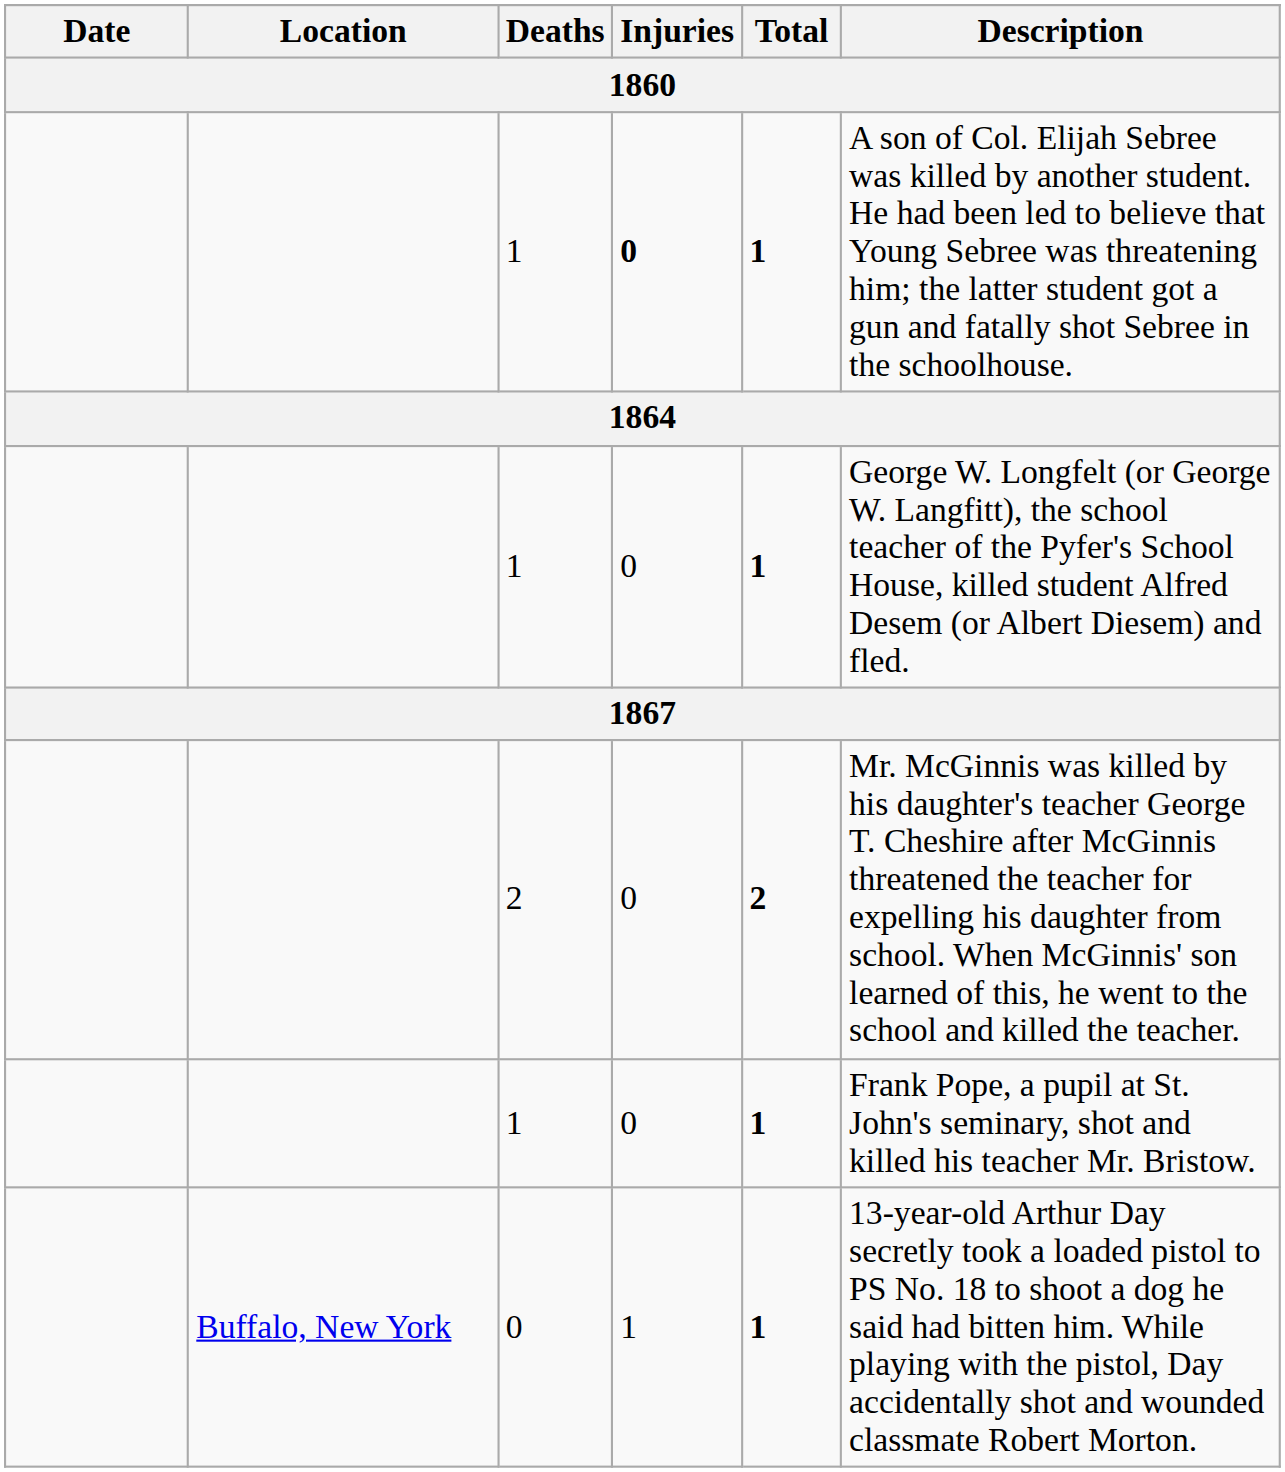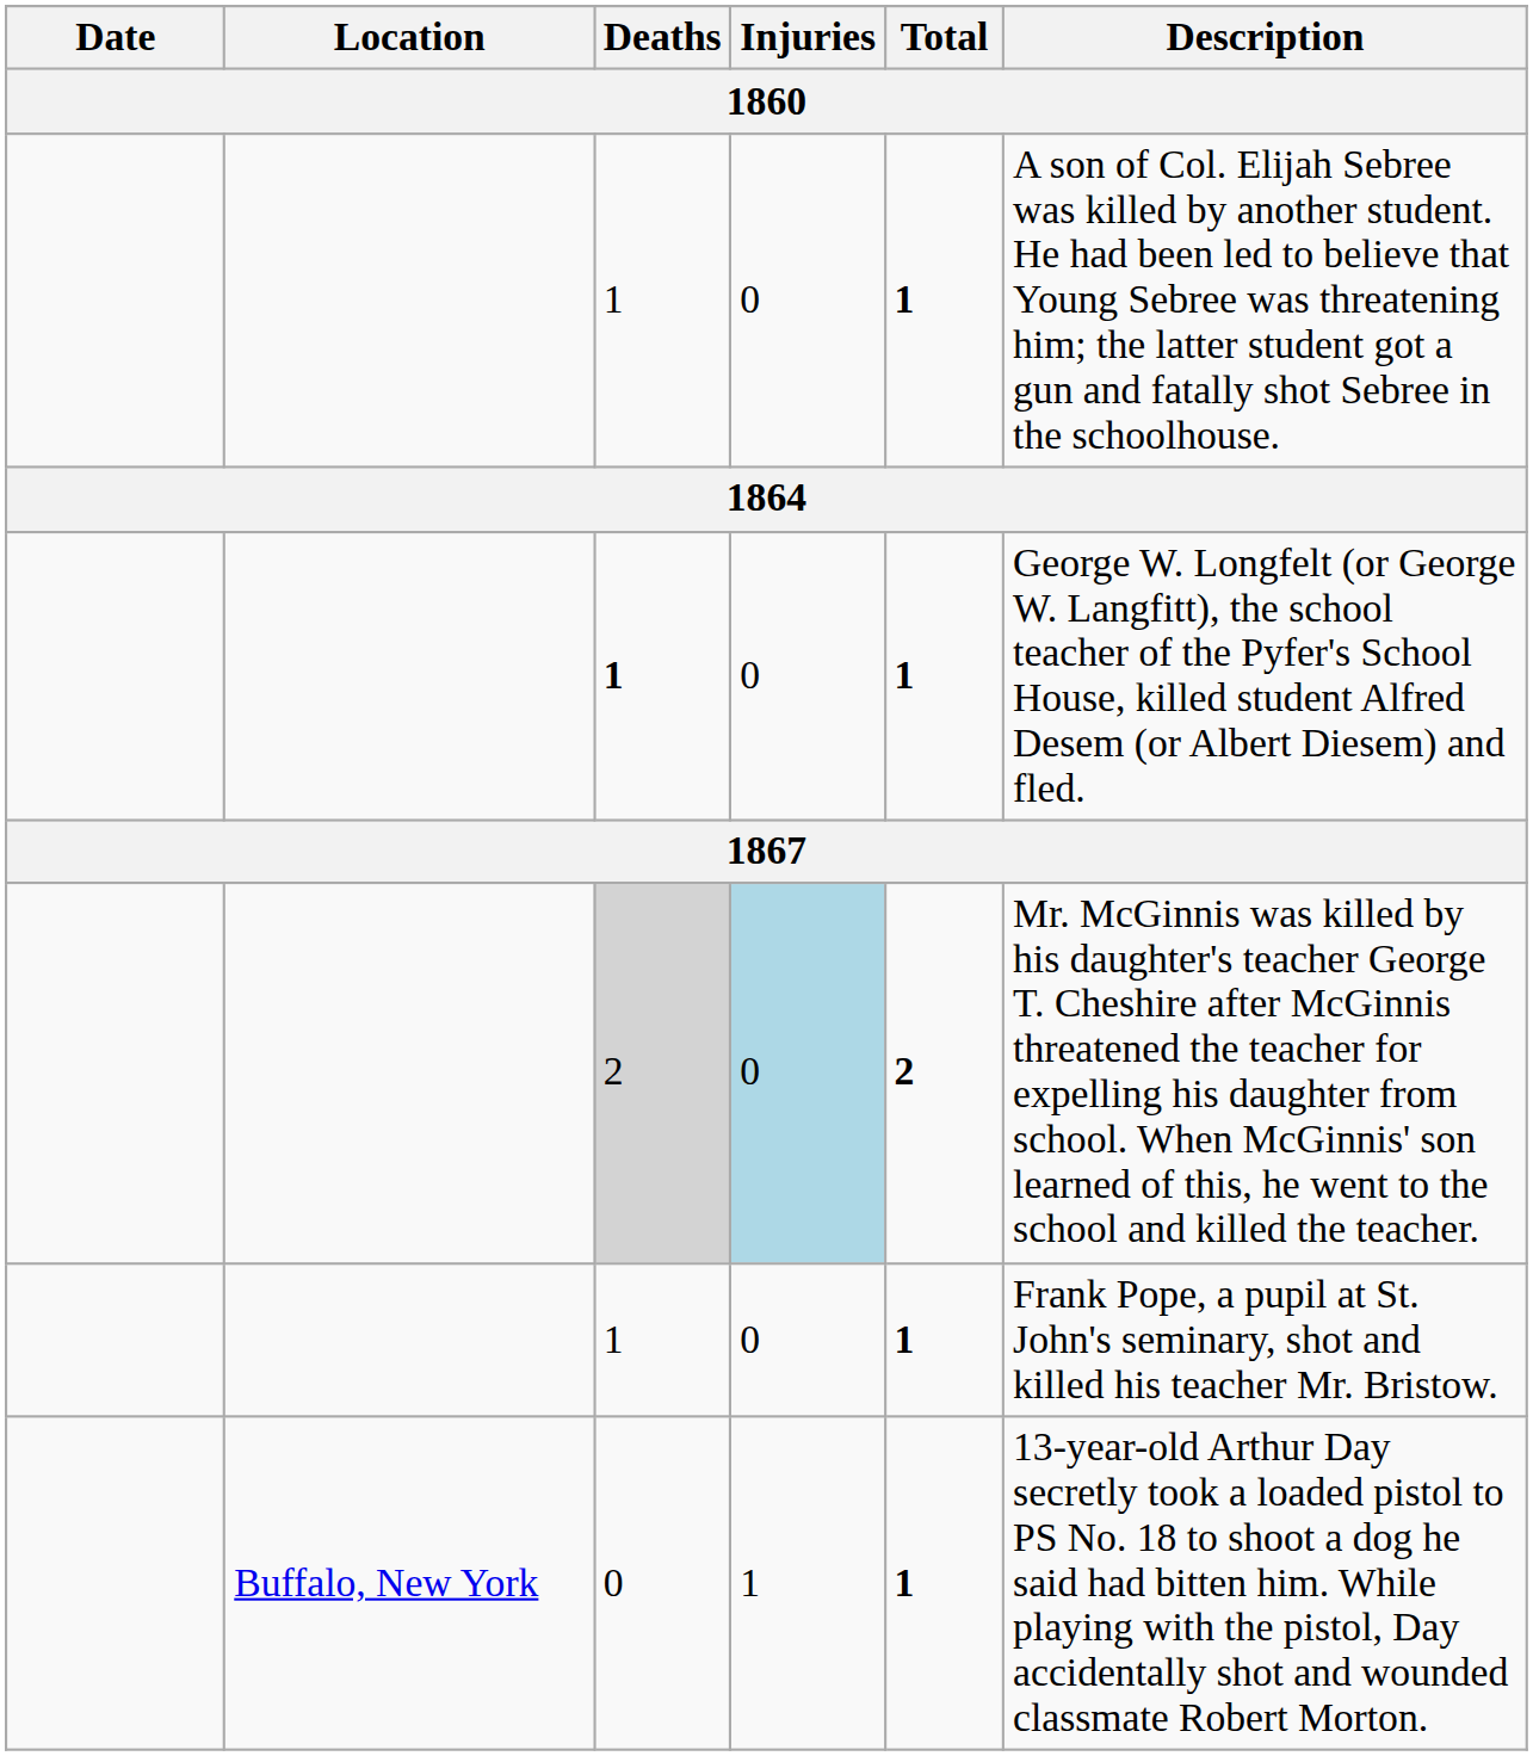row 3 | Injuries: bold -> normal
row 5 | Deaths: normal -> bold
row 7 | Deaths: no background -> lightgrey background
row 7 | Injuries: no background -> lightblue background
